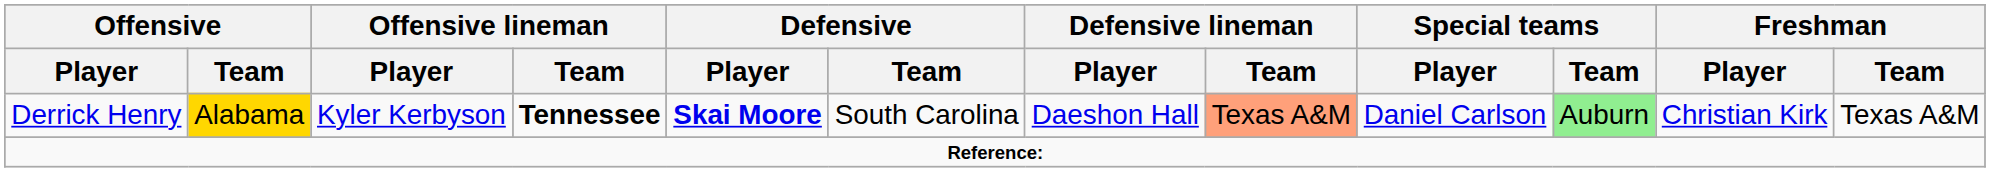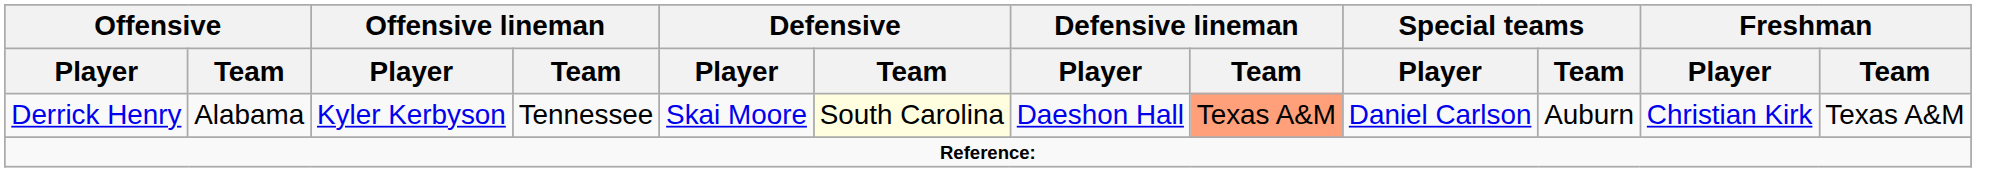Derrick Henry | Offensive / Team: gold background -> no background
Derrick Henry | Offensive lineman / Team: bold -> normal
Derrick Henry | Defensive / Player: bold -> normal
Derrick Henry | Defensive / Team: no background -> lightyellow background
Derrick Henry | Special teams / Team: lightgreen background -> no background
